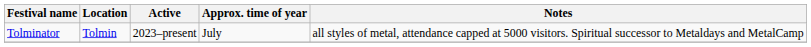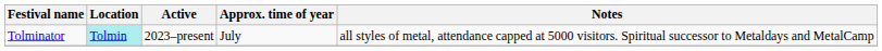Tolminator | Location: no background -> paleturquoise background
